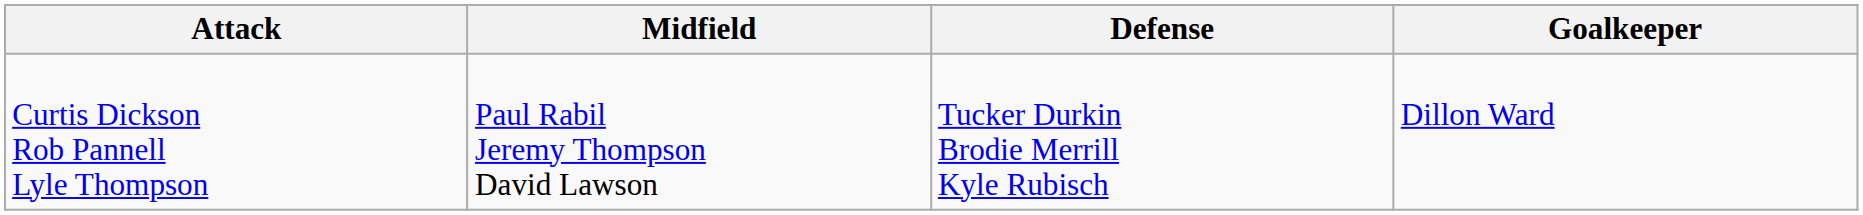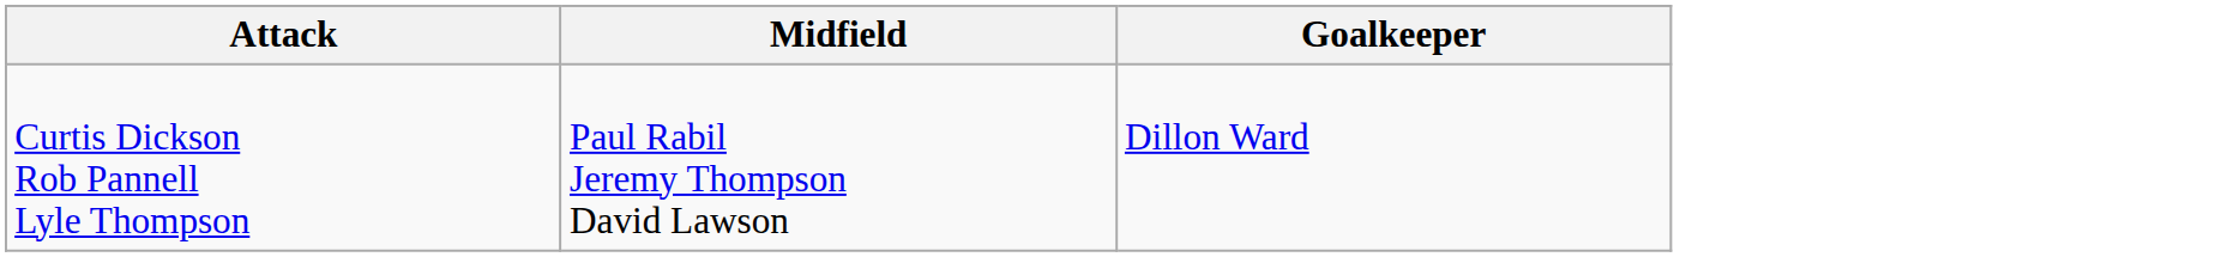- column: Defense | Tucker Durkin Brodie Merrill Kyle Rubisch
